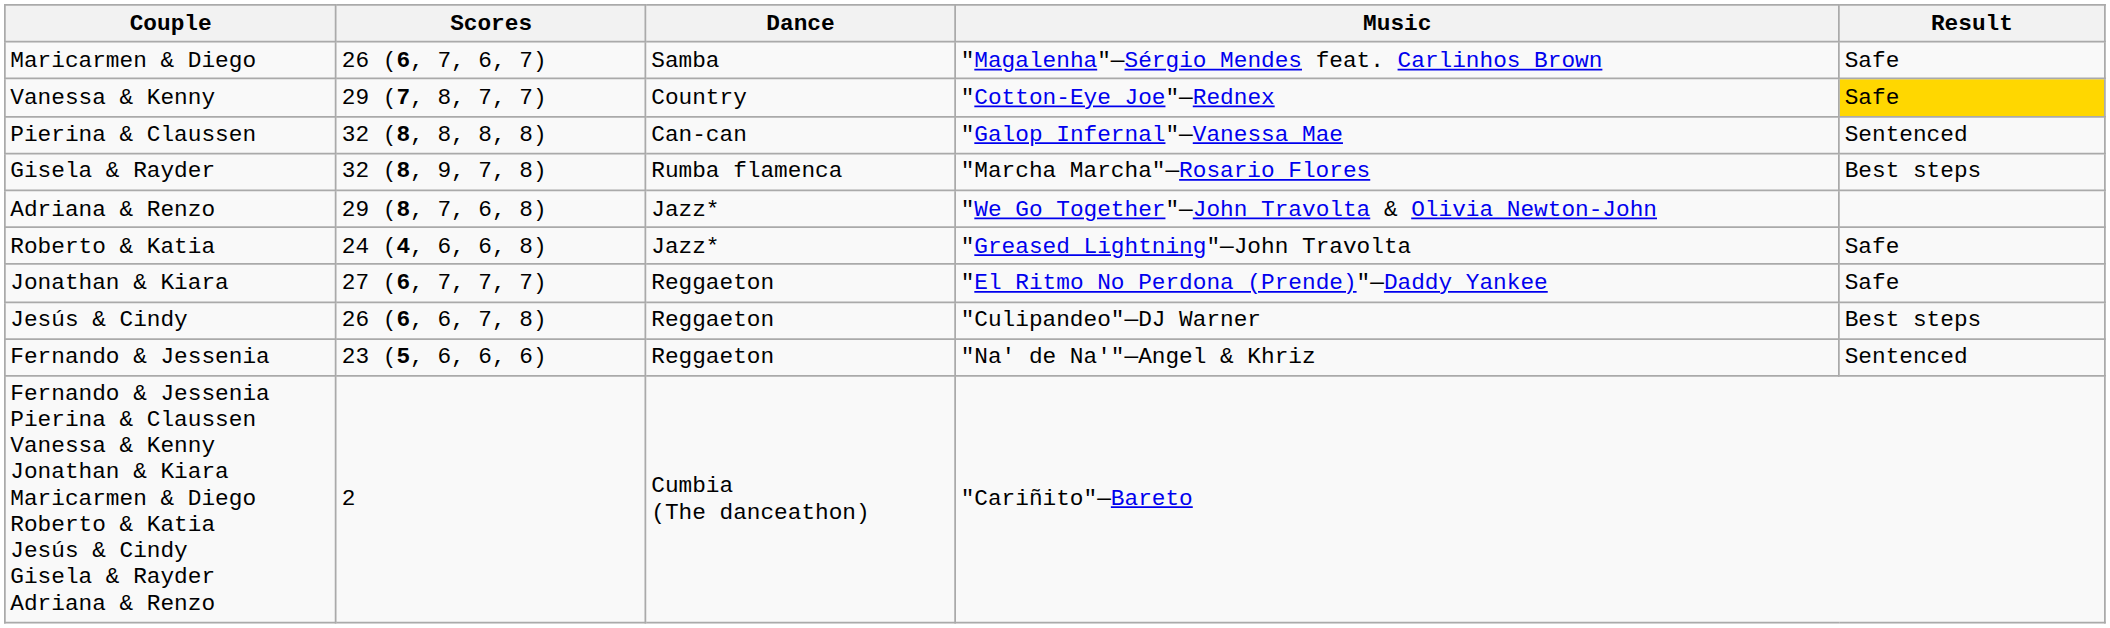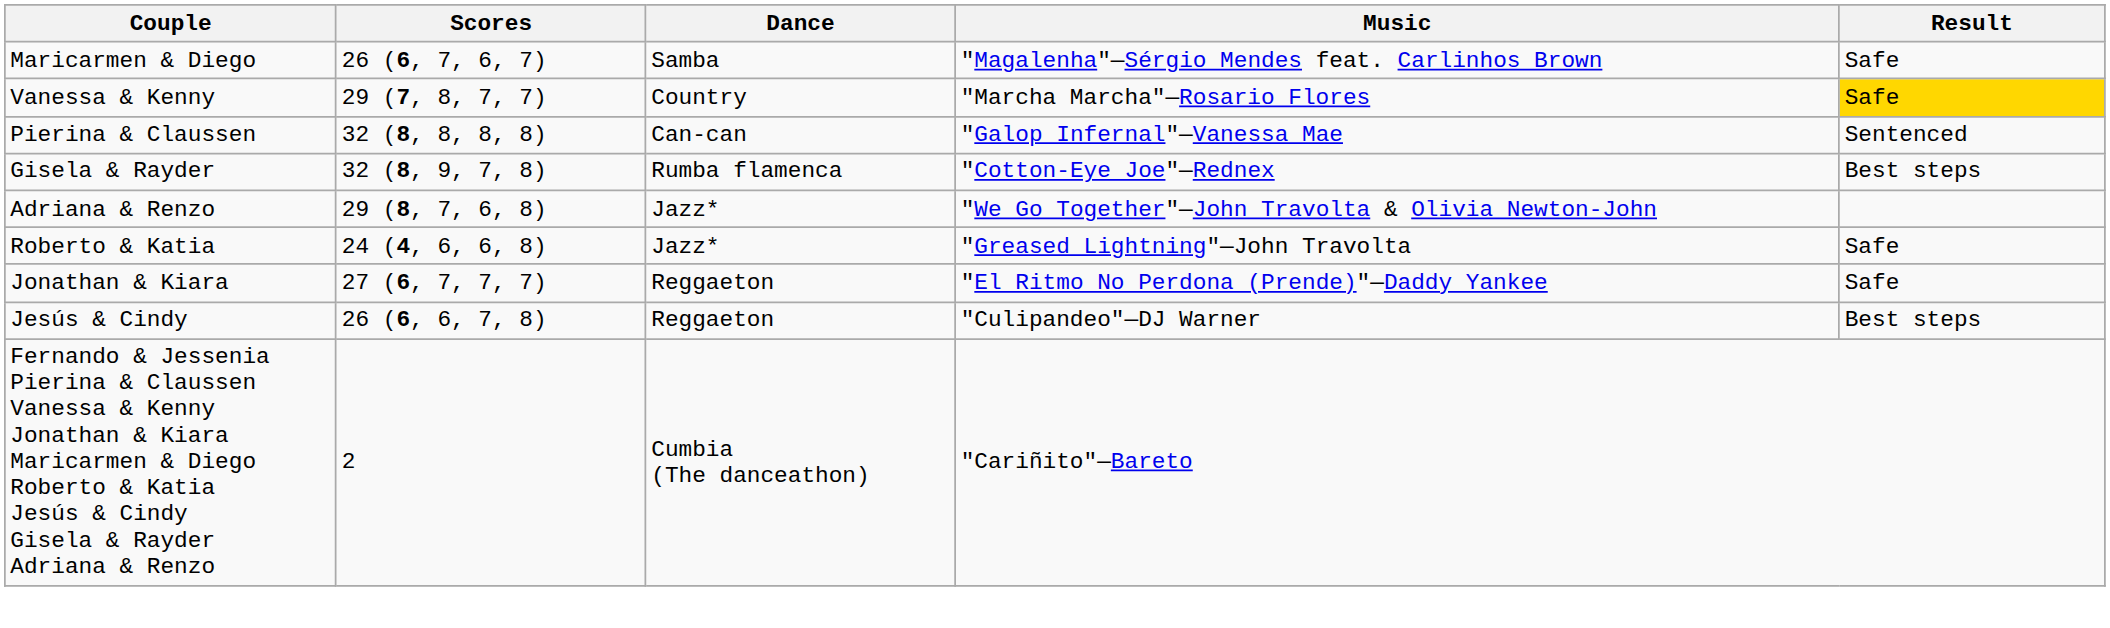Vanessa & Kenny | Music: "Cotton-Eye Joe"—Rednex -> "Marcha Marcha"—Rosario Flores
Gisela & Rayder | Music: "Marcha Marcha"—Rosario Flores -> "Cotton-Eye Joe"—Rednex
- row: Fernando & Jessenia | 23 (5, 6, 6, 6) | Reggaeton | "Na' de Na'"—Angel & Khriz | Sentenced
